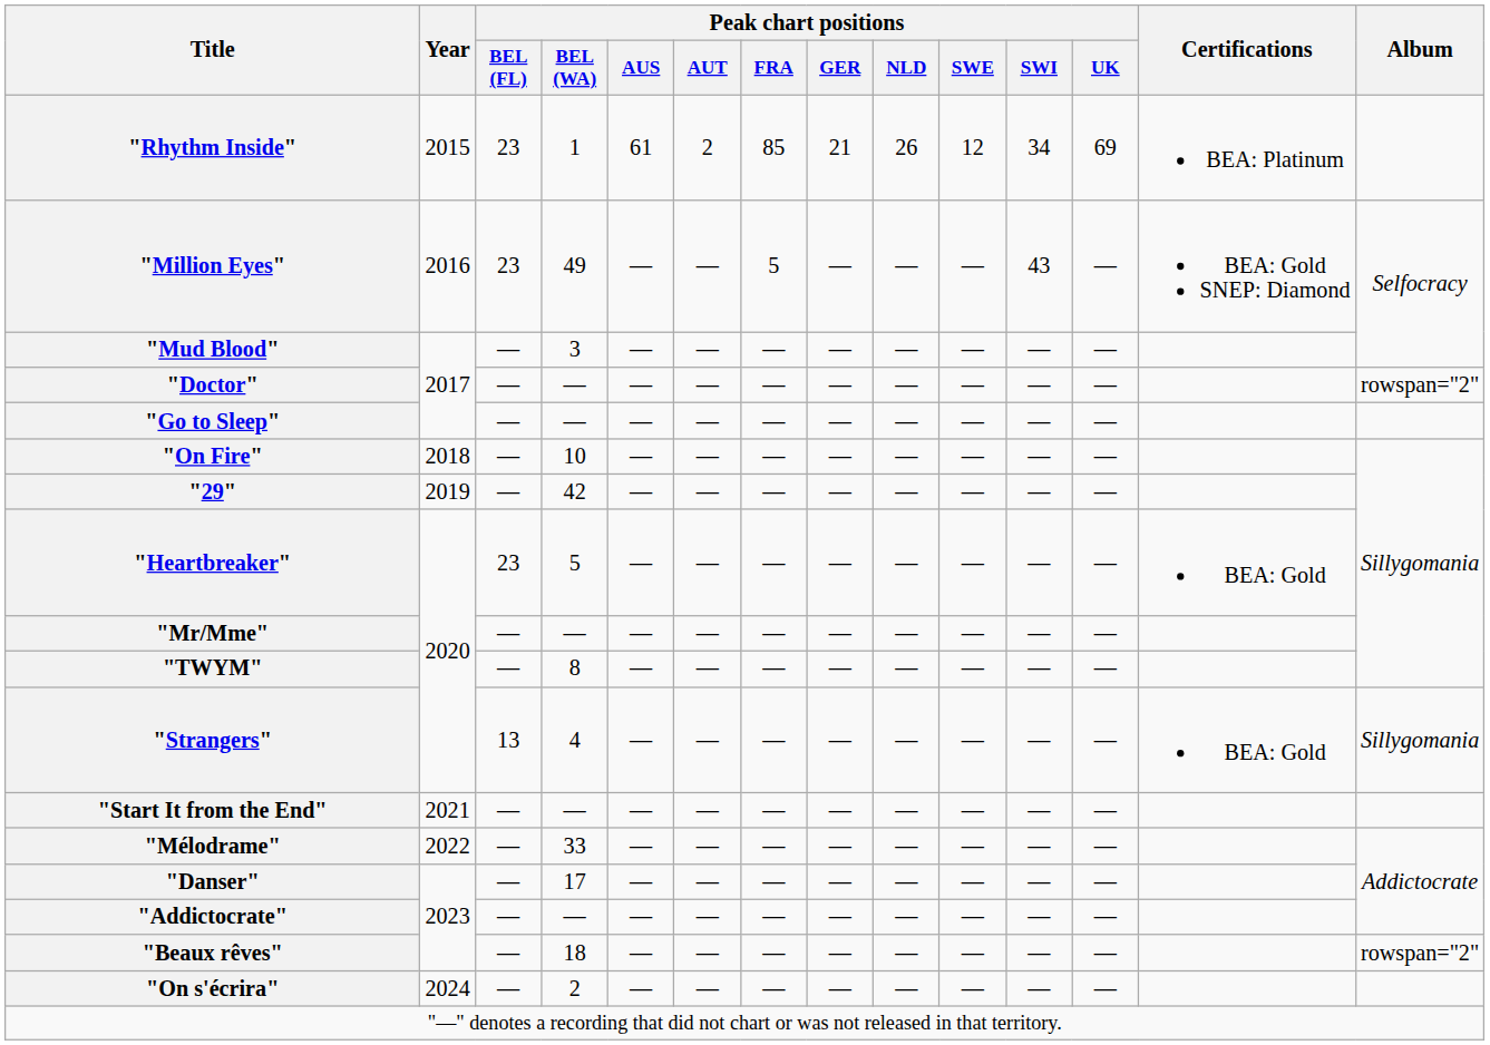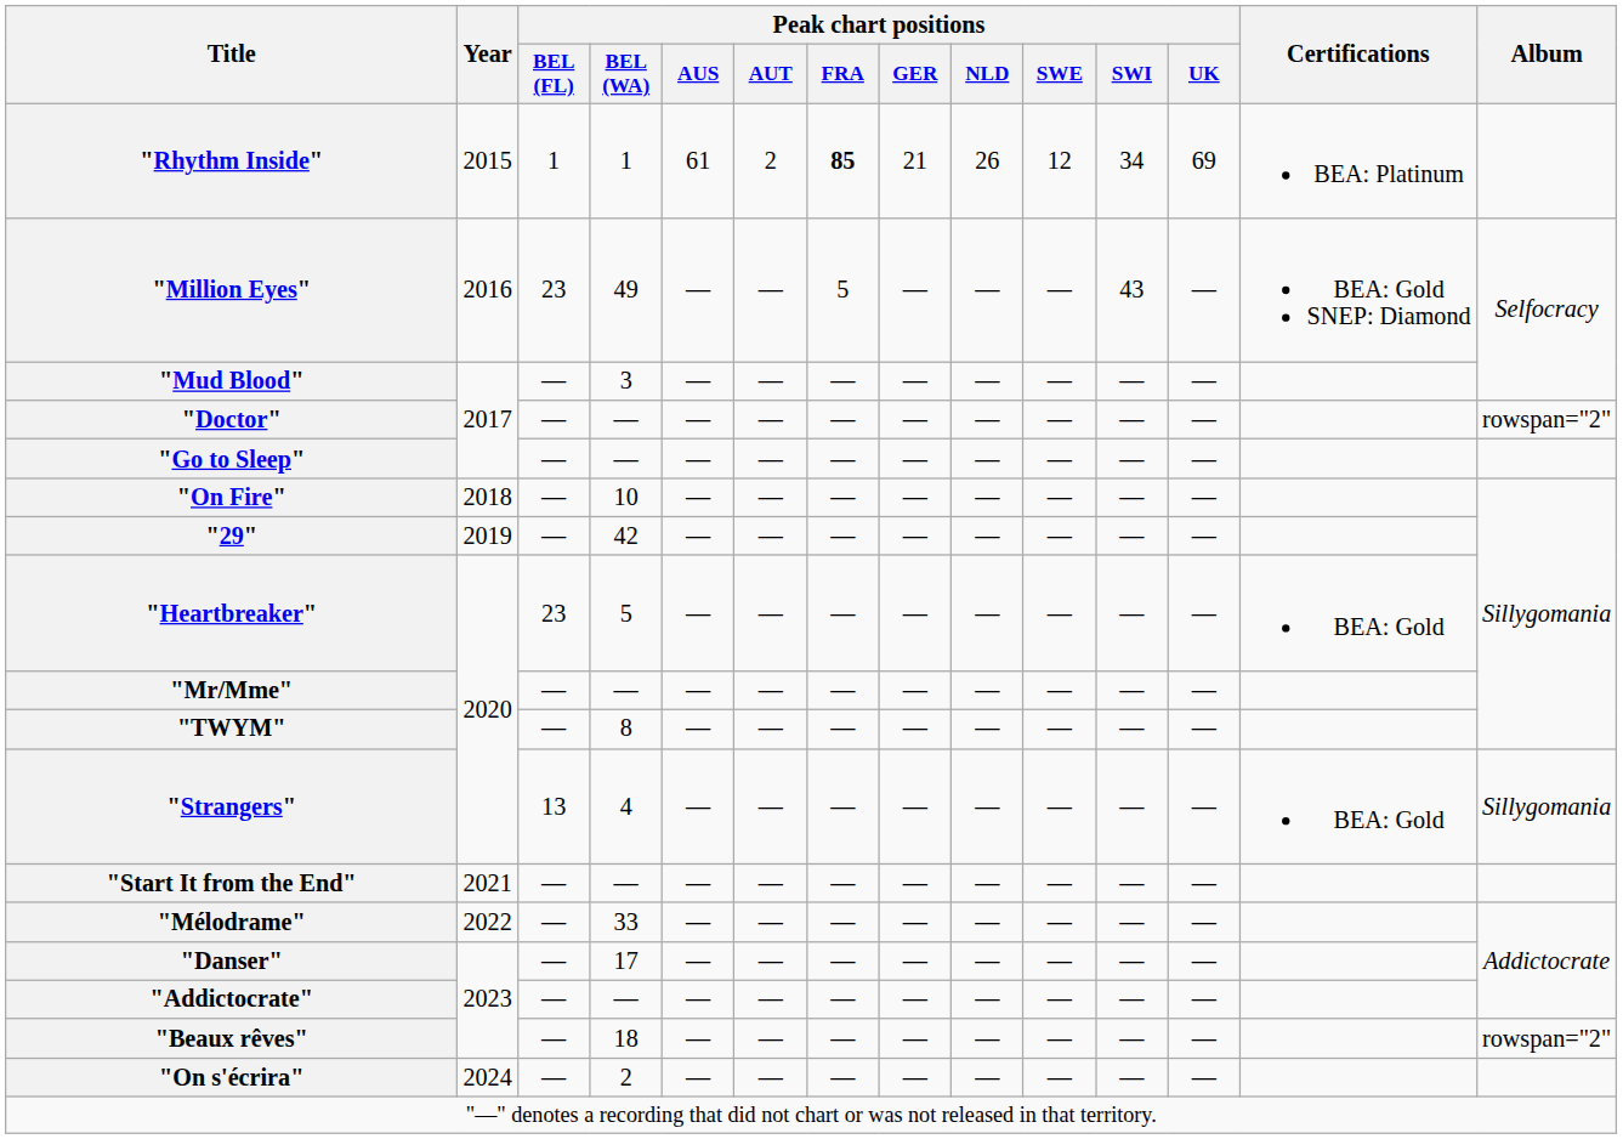"Rhythm Inside" | Peak chart positions / BEL (FL): 23 -> 1
"Rhythm Inside" | Peak chart positions / FRA: normal -> bold
